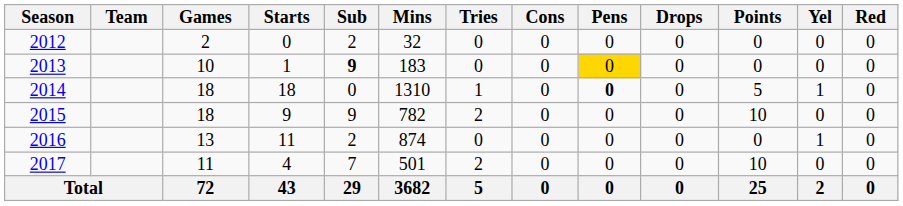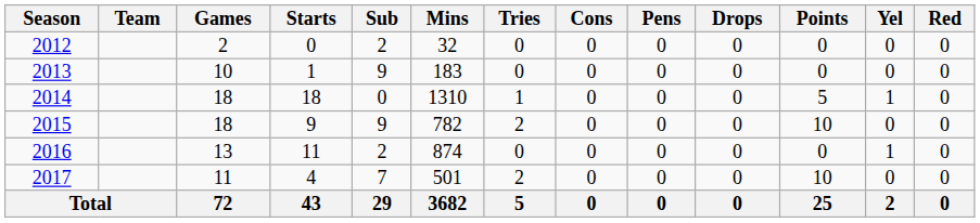2013 | Sub: bold -> normal
2013 | Pens: gold background -> no background
2014 | Pens: bold -> normal
